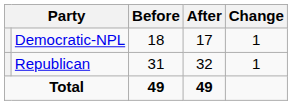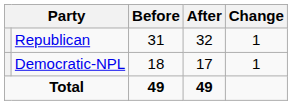rows swapped: Republican <-> Democratic-NPL
